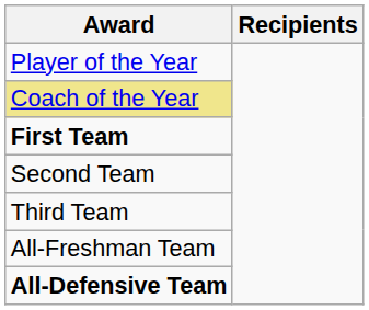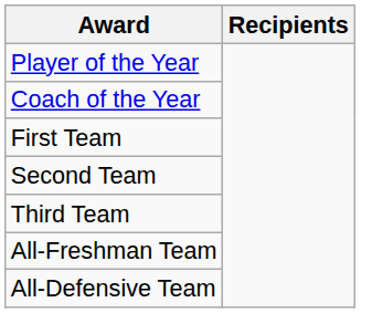Coach of the Year | Award: khaki background -> no background
First Team | Award: bold -> normal
All-Defensive Team | Award: bold -> normal
